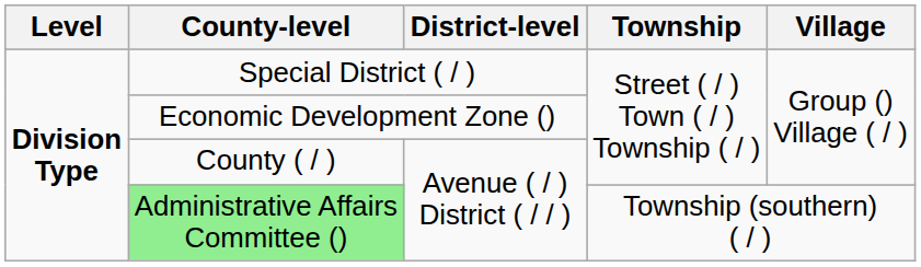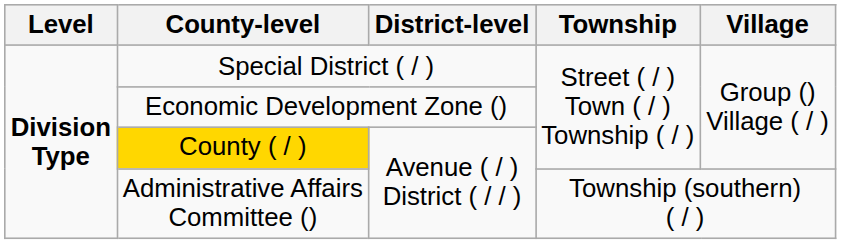County ( / ) | County-level: no background -> gold background
Administrative Affairs Committee () | County-level: lightgreen background -> no background
